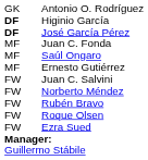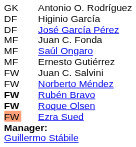Higinio García | column 1: bold -> normal
José García Pérez | column 1: bold -> normal
Rubén Bravo | column 1: normal -> bold
Roque Olsen | column 1: normal -> bold
Ezra Sued | column 1: no background -> lightsalmon background
